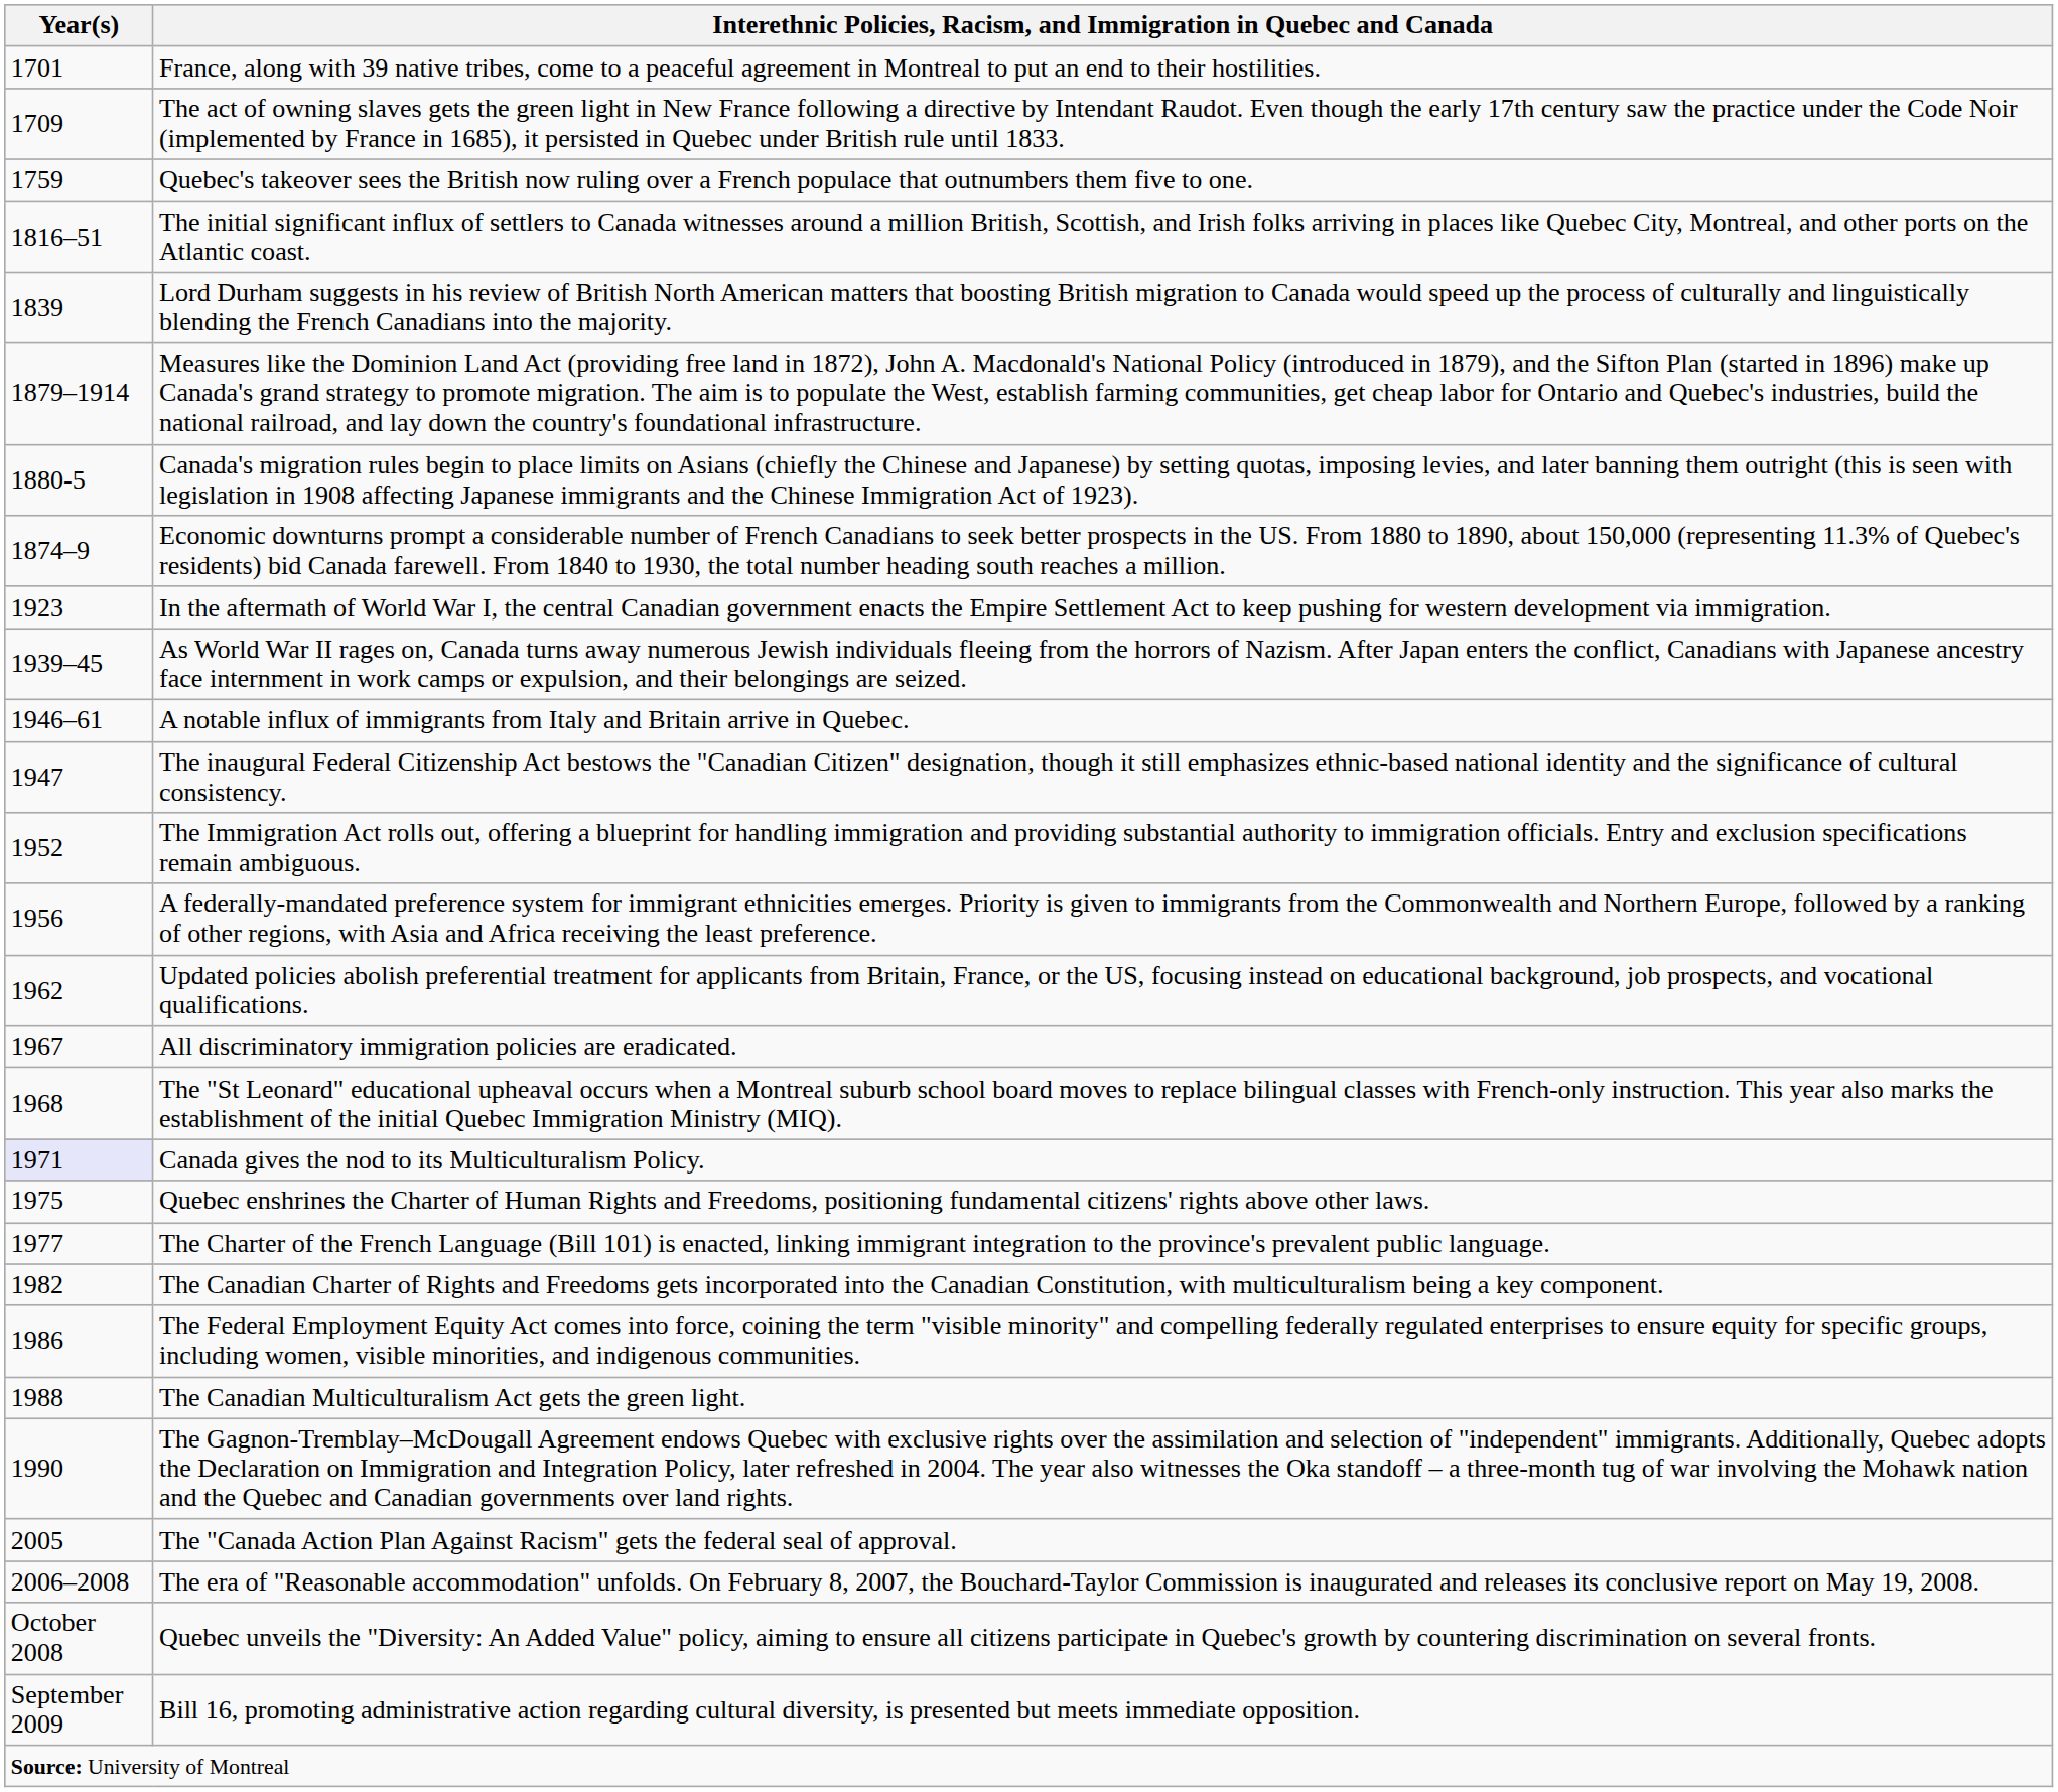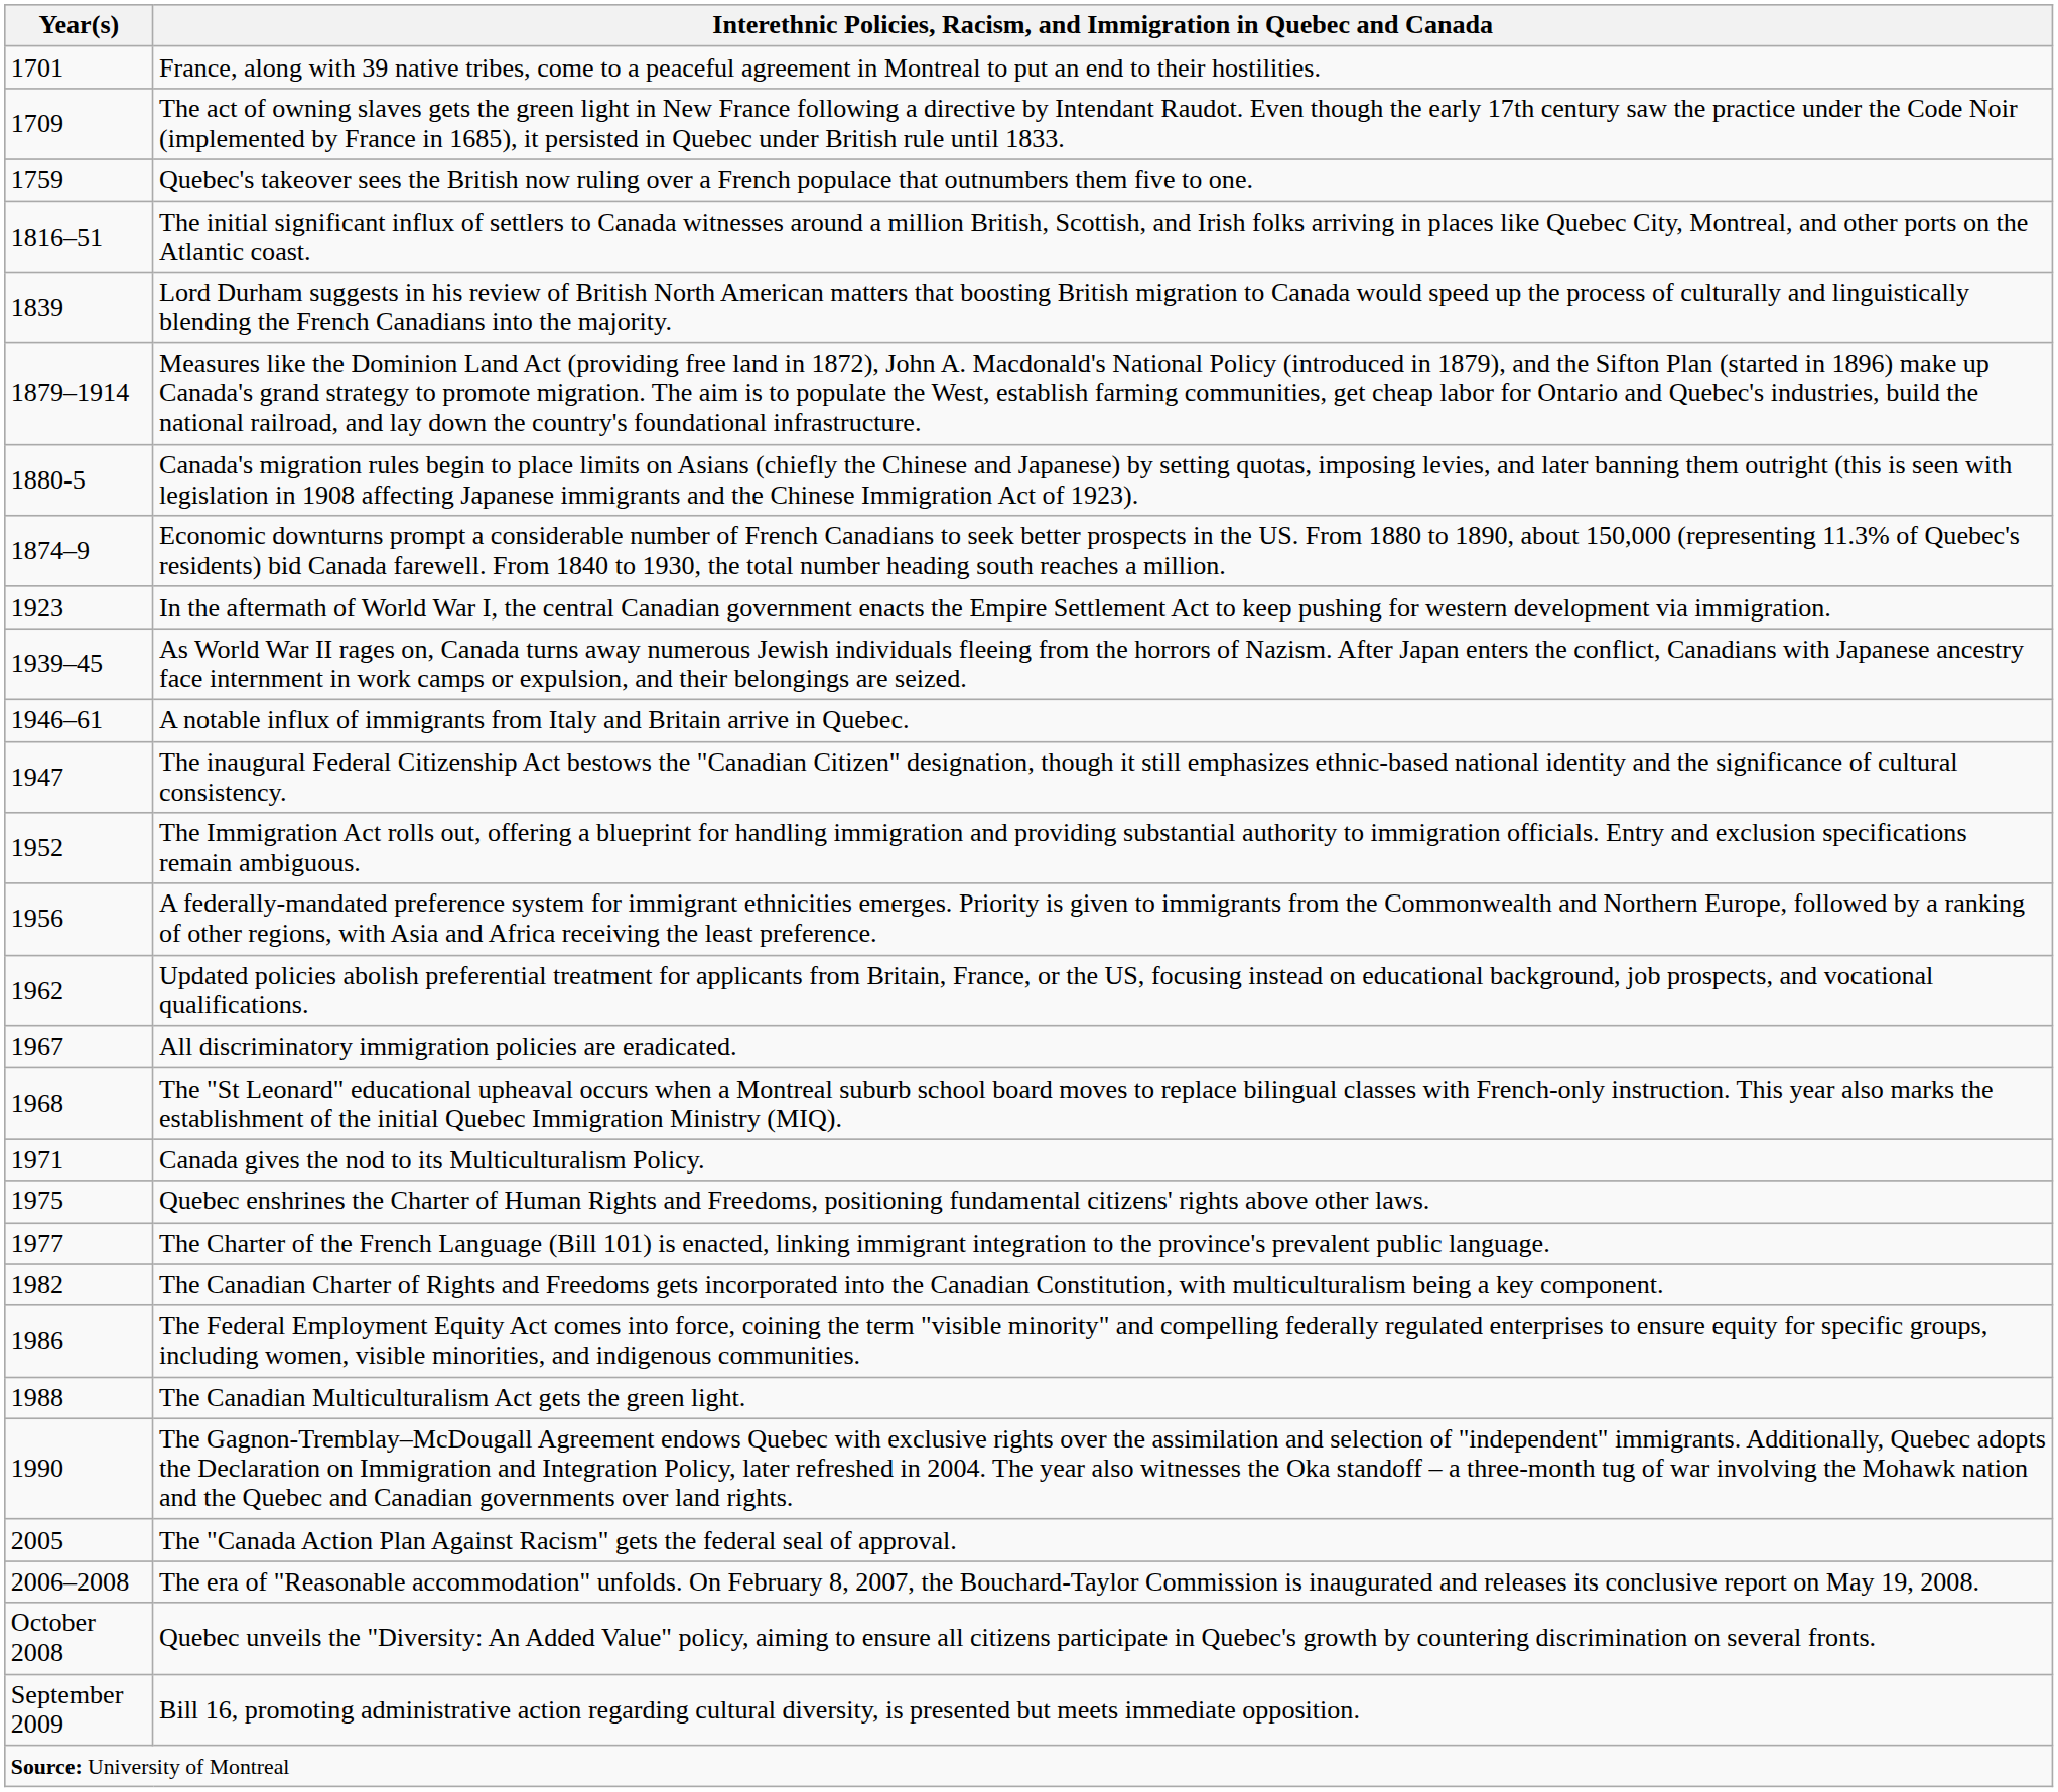Canada gives the nod to its Multiculturalism Policy. | Year(s): lavender background -> no background
